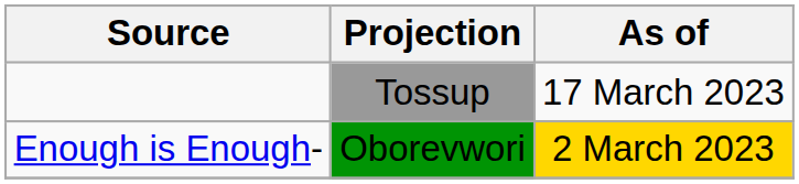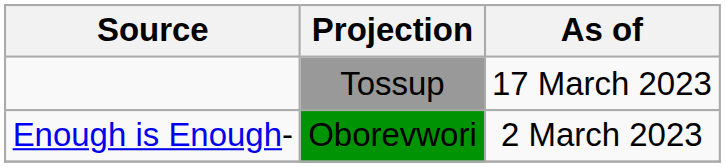Enough is Enough- | As of: gold background -> no background
